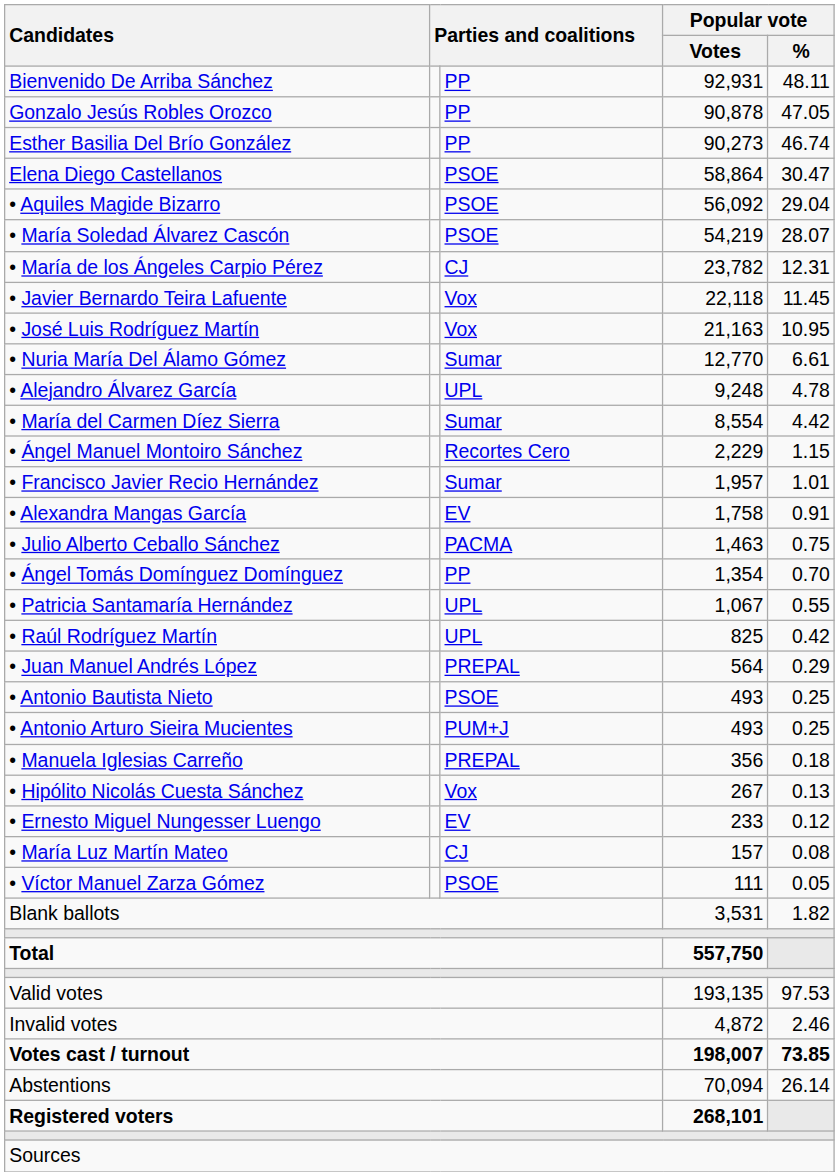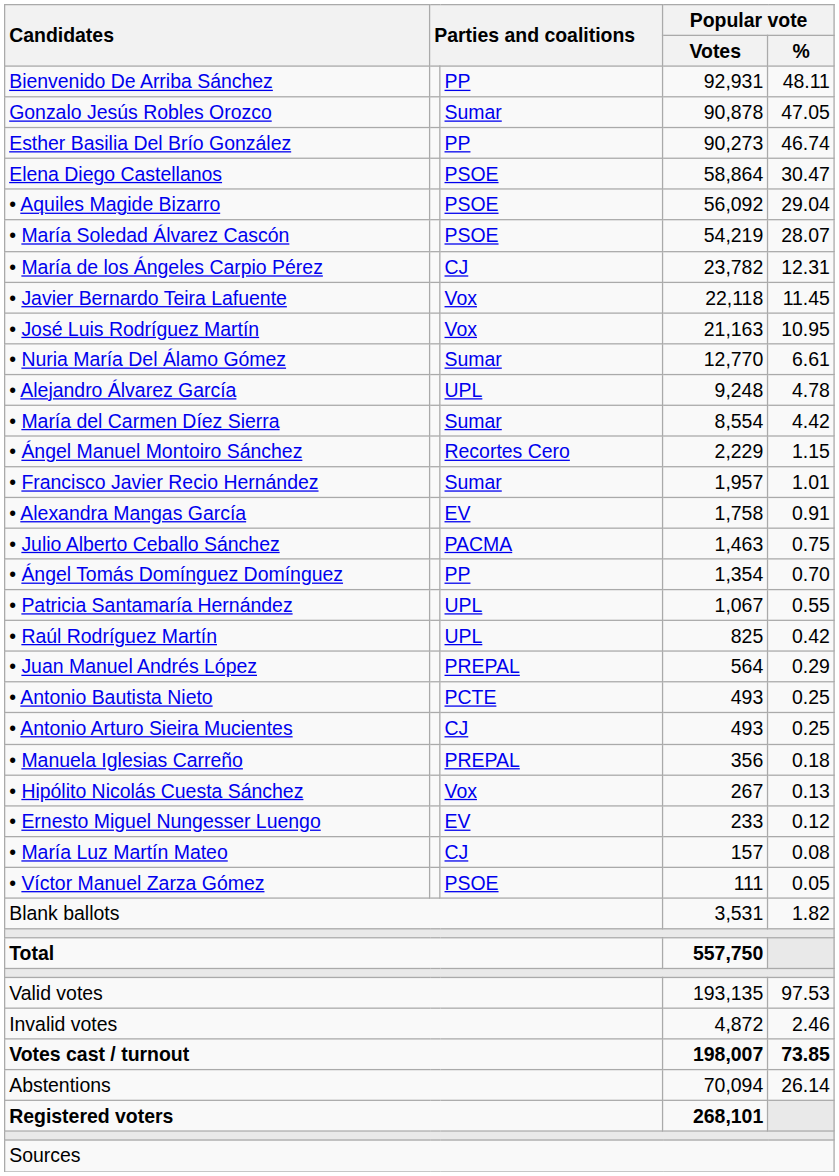Gonzalo Jesús Robles Orozco | column 3: PP -> Sumar
• Antonio Bautista Nieto | column 3: PSOE -> PCTE
• Antonio Arturo Sieira Mucientes | column 3: PUM+J -> CJ
